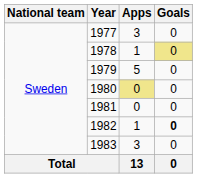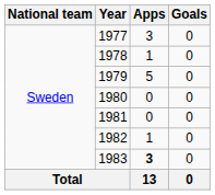1978 | Goals: khaki background -> no background
1980 | Apps: khaki background -> no background
1982 | Goals: bold -> normal
1983 | Apps: normal -> bold
